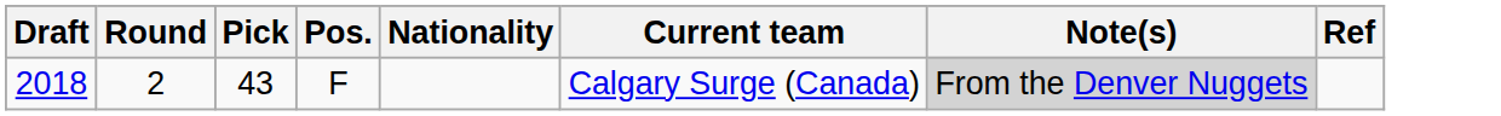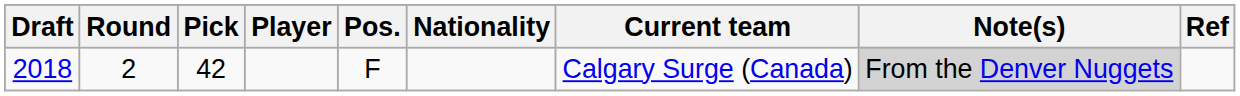+ column: Player
2018 | Pick: 43 -> 42
